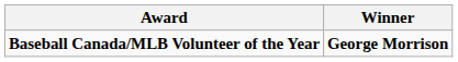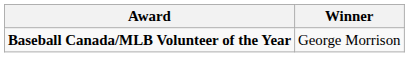Baseball Canada/MLB Volunteer of the Year | Winner: bold -> normal
